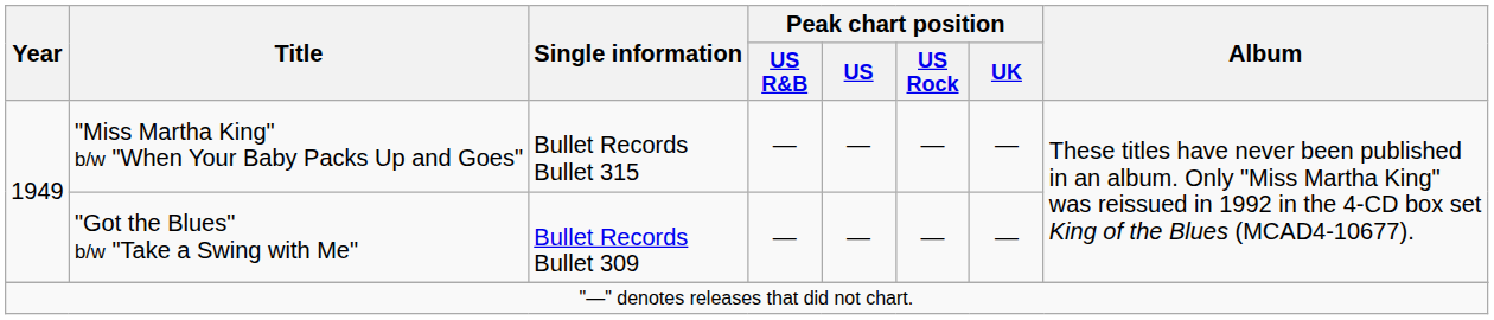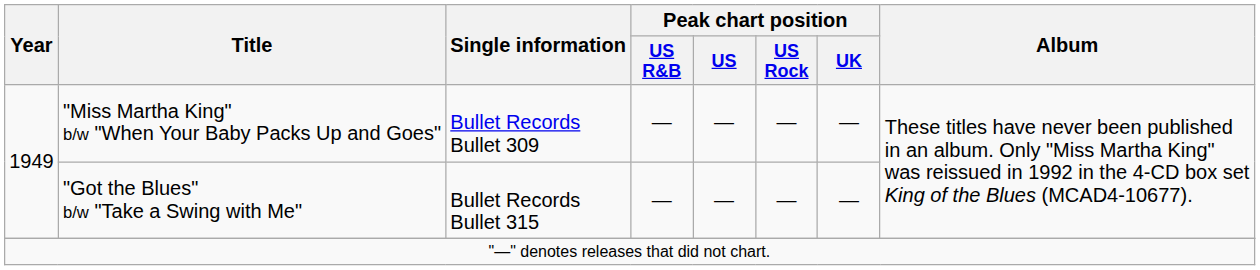"Miss Martha King" b/w "When Your Baby Packs Up and Goes" | Single information: Bullet Records Bullet 315 -> Bullet Records Bullet 309
"Got the Blues" b/w "Take a Swing with Me" | Single information: Bullet Records Bullet 309 -> Bullet Records Bullet 315
